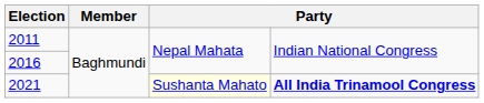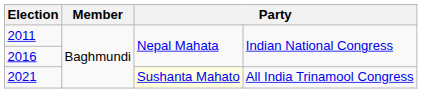2021 | column 4: bold -> normal
